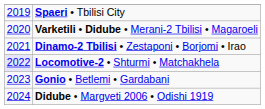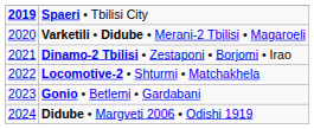Spaeri • Tbilisi City | column 1: normal -> bold
Locomotive-2 • Shturmi • Matchakhela | column 1: lavender background -> no background
